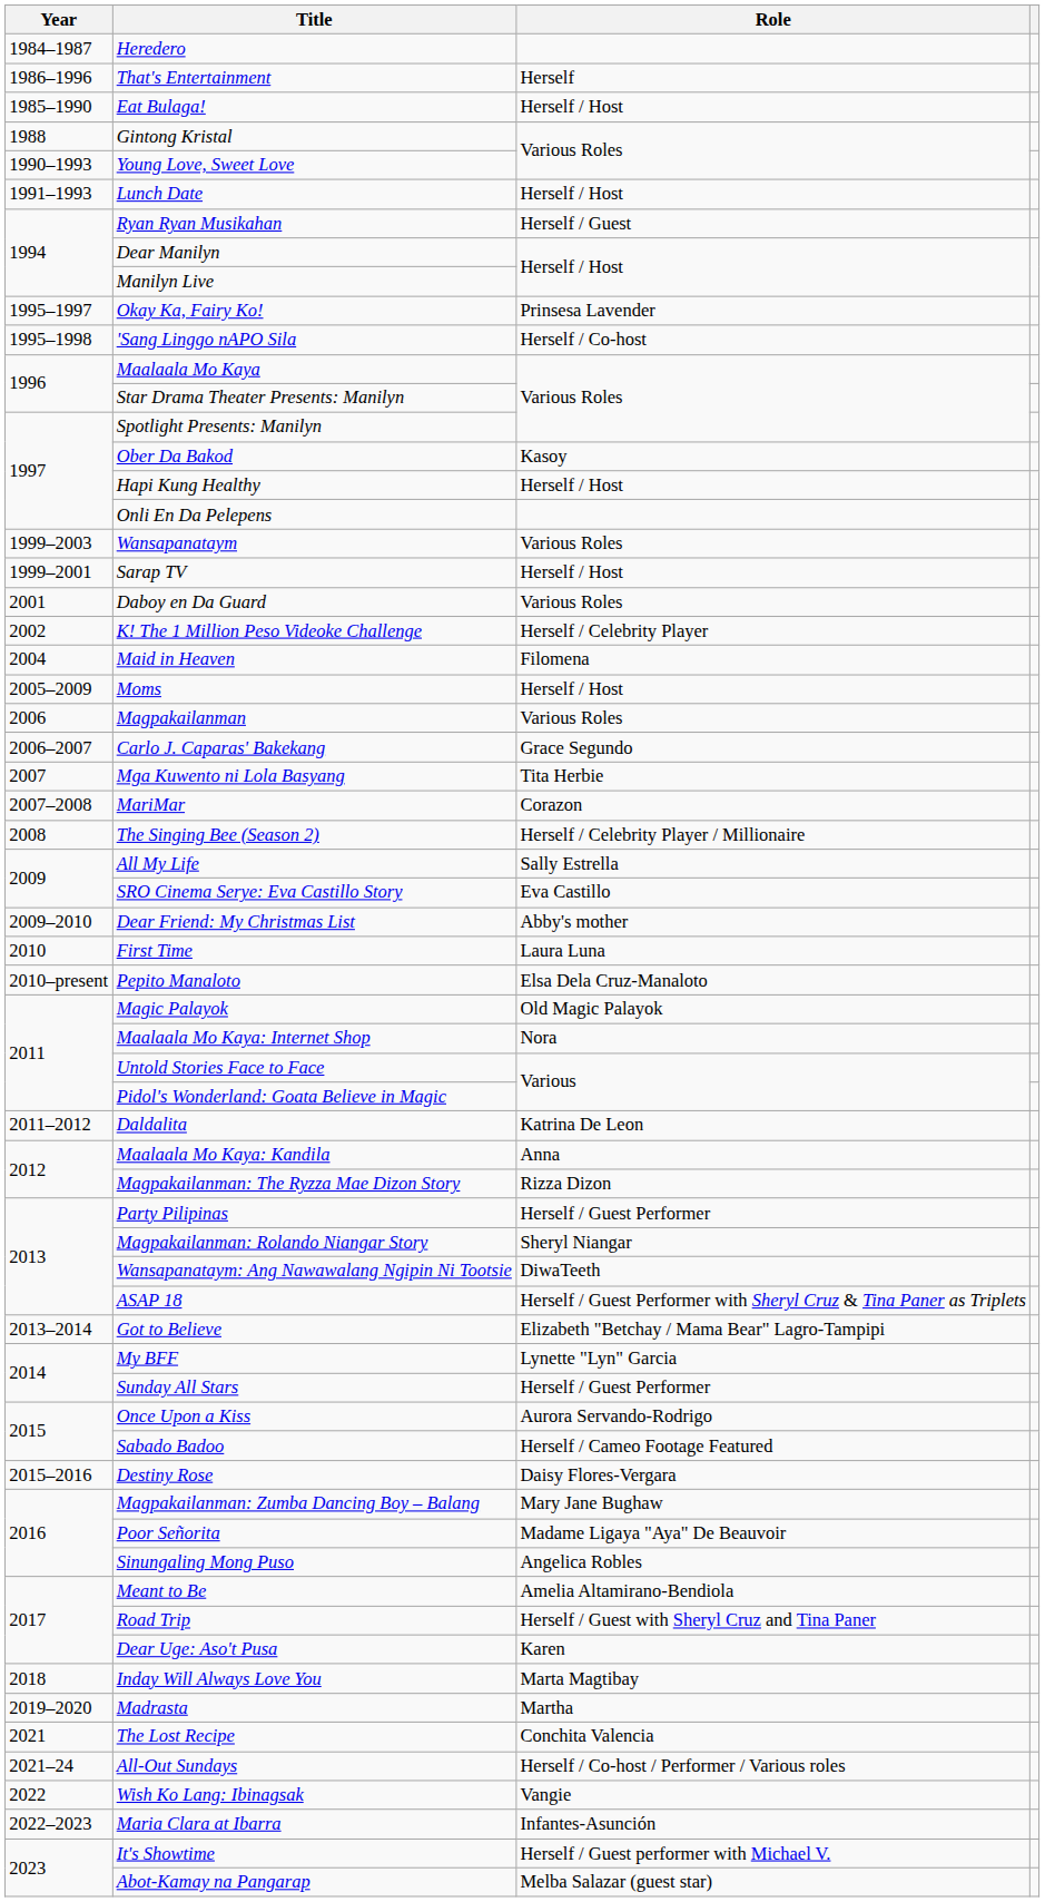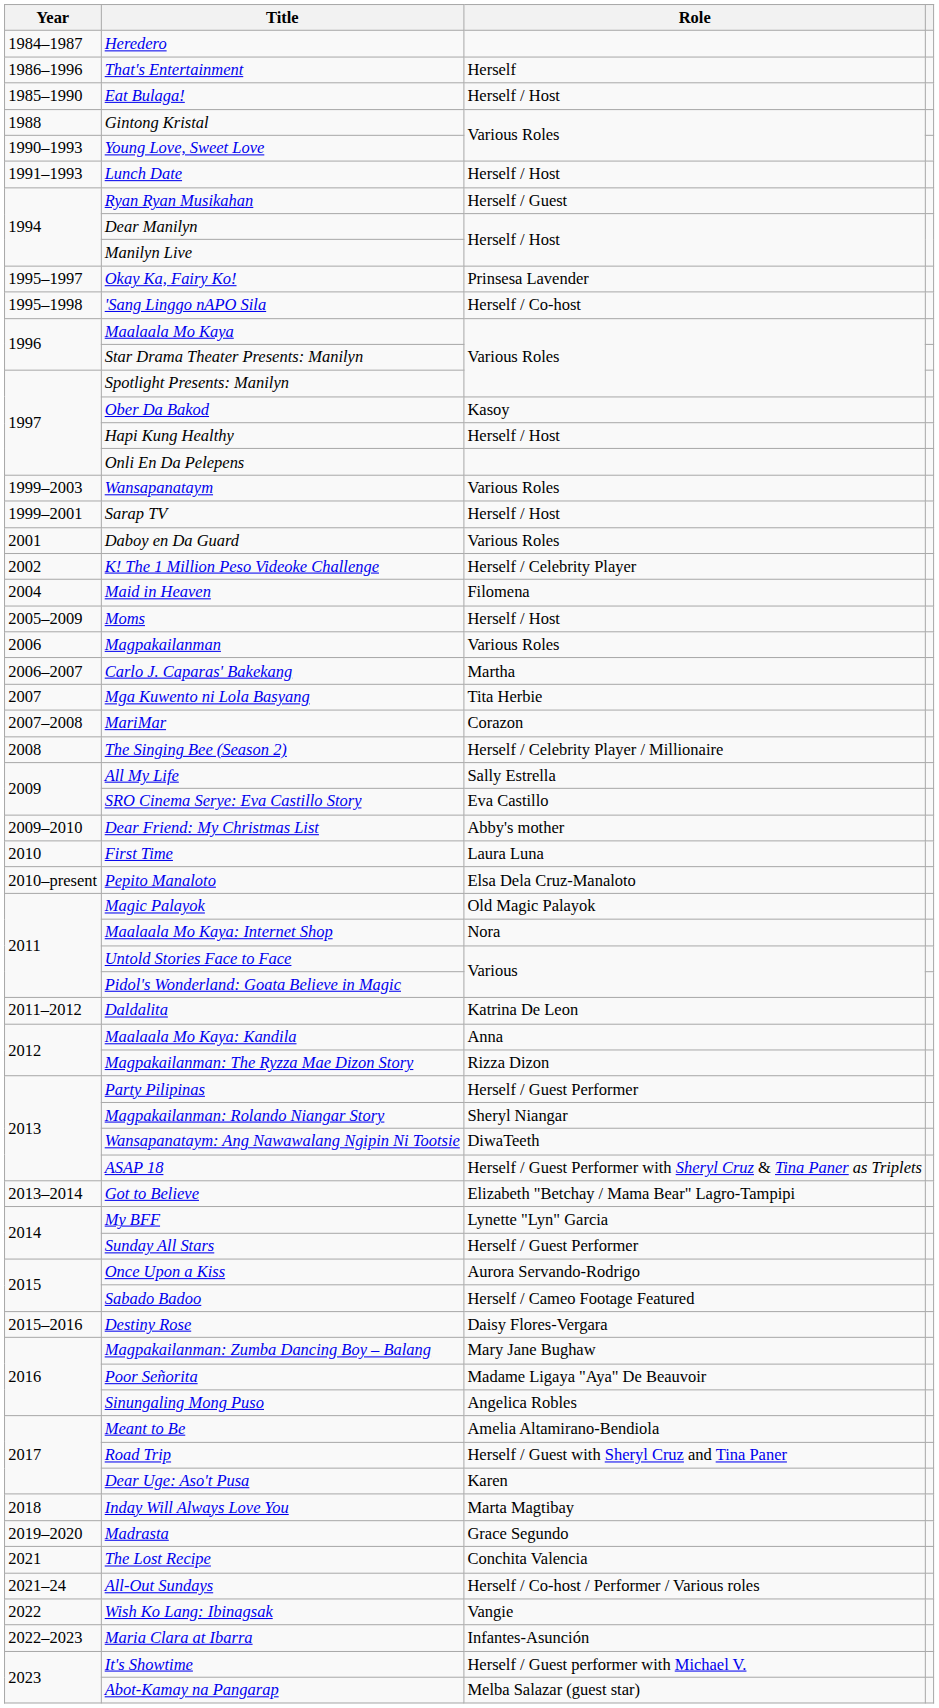Carlo J. Caparas' Bakekang | Role: Grace Segundo -> Martha
Madrasta | Role: Martha -> Grace Segundo
